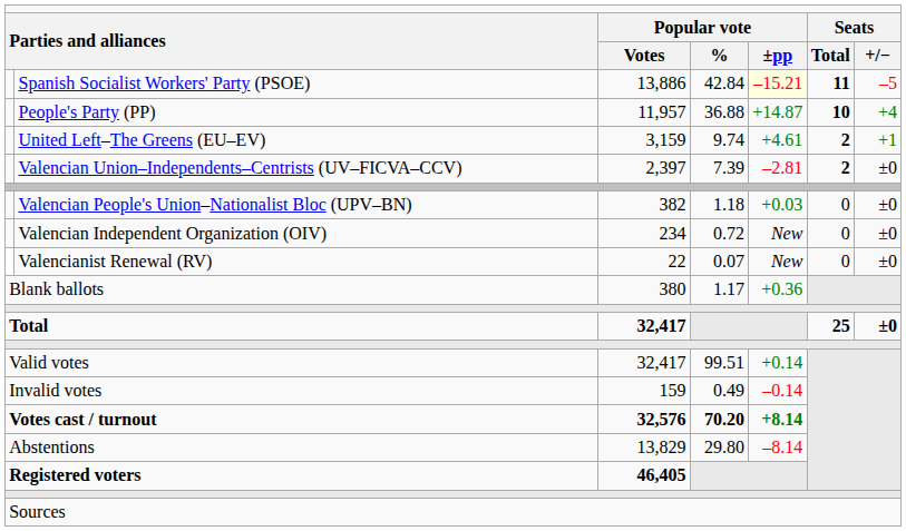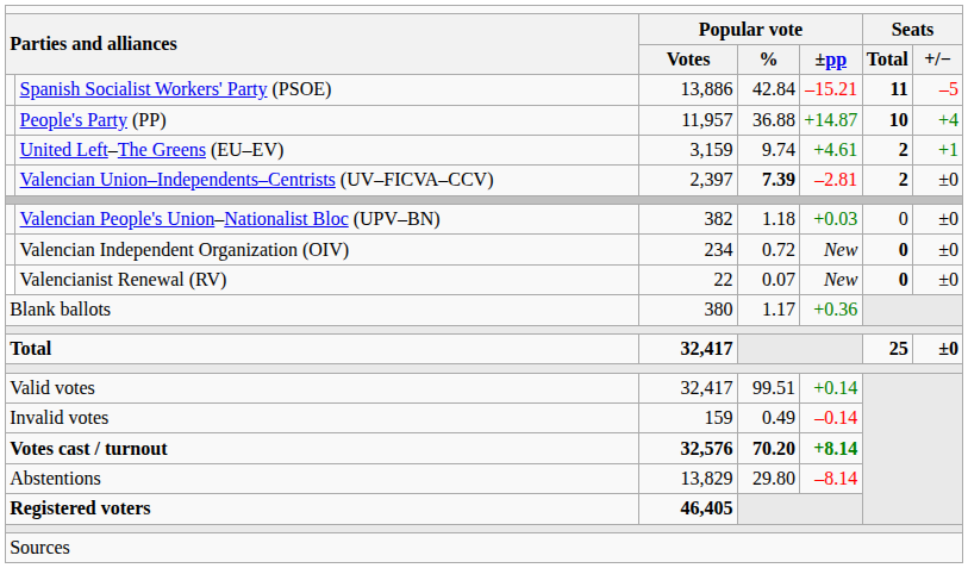Spanish Socialist Workers' Party (PSOE) | column 5: lightyellow background -> no background
Valencian Union–Independents–Centrists (UV–FICVA–CCV) | column 4: normal -> bold
Valencian Independent Organization (OIV) | column 6: normal -> bold
Valencianist Renewal (RV) | column 6: normal -> bold
